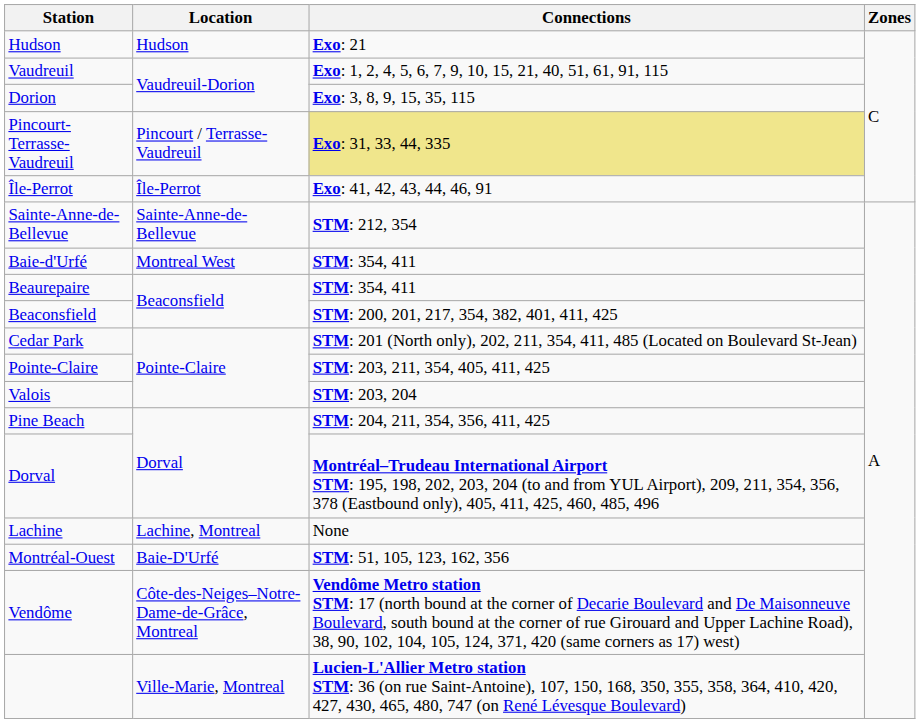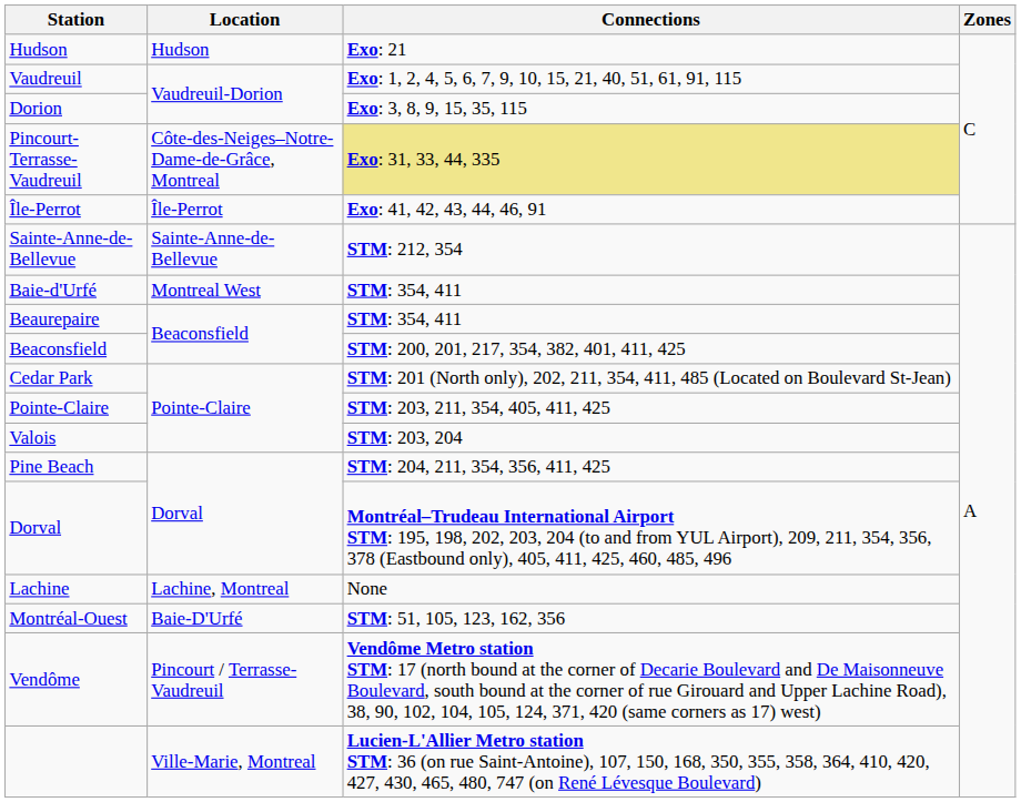Pincourt-Terrasse-Vaudreuil | Location: Pincourt / Terrasse-Vaudreuil -> Côte-des-Neiges–Notre-Dame-de-Grâce, Montreal
Vendôme | Location: Côte-des-Neiges–Notre-Dame-de-Grâce, Montreal -> Pincourt / Terrasse-Vaudreuil
